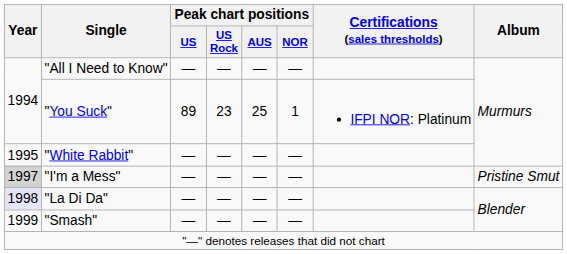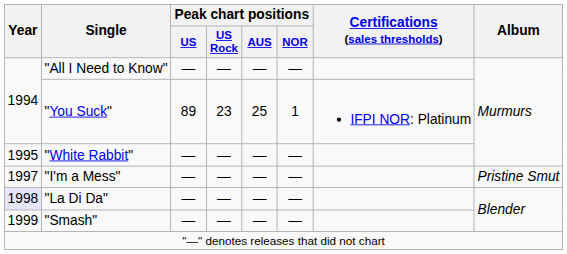"I'm a Mess" | Year: lightgrey background -> no background
